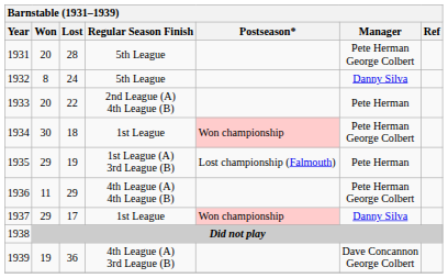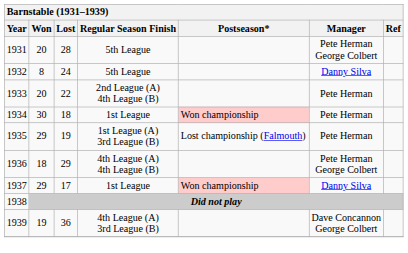1934 | Manager: Pete Herman George Colbert -> Pete Herman
1936 | Won: 11 -> 18
